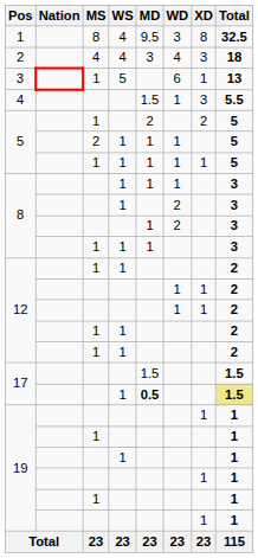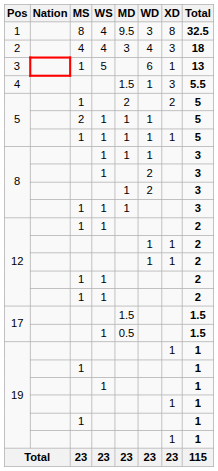17 / 1 | MD: bold -> normal
17 / 1 | Total: khaki background -> no background
